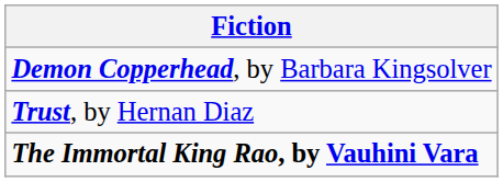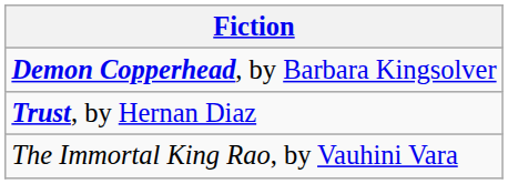row 4 | column 1: bold -> normal
